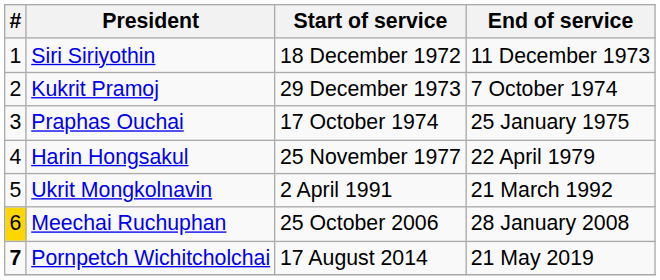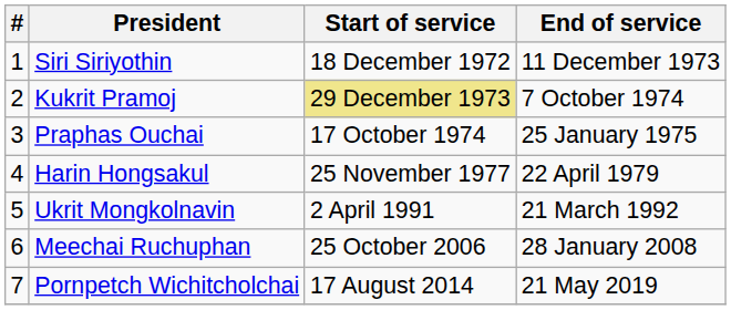Kukrit Pramoj | Start of service: no background -> khaki background
Meechai Ruchuphan | #: gold background -> no background
Pornpetch Wichitcholchai | #: bold -> normal
